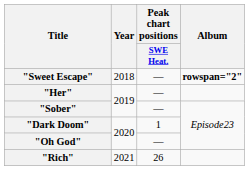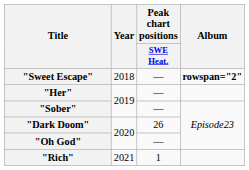"Dark Doom" | Peak chart positions / SWE Heat.: 1 -> 26
"Rich" | Peak chart positions / SWE Heat.: 26 -> 1
